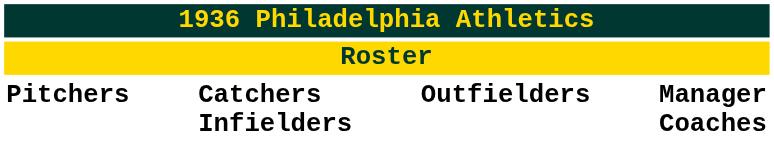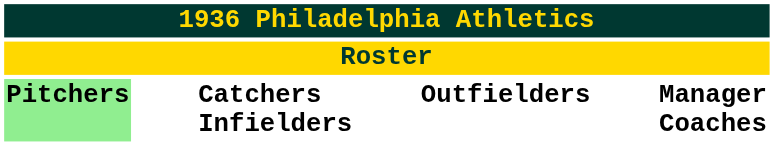Pitchers | column 1: no background -> lightgreen background
